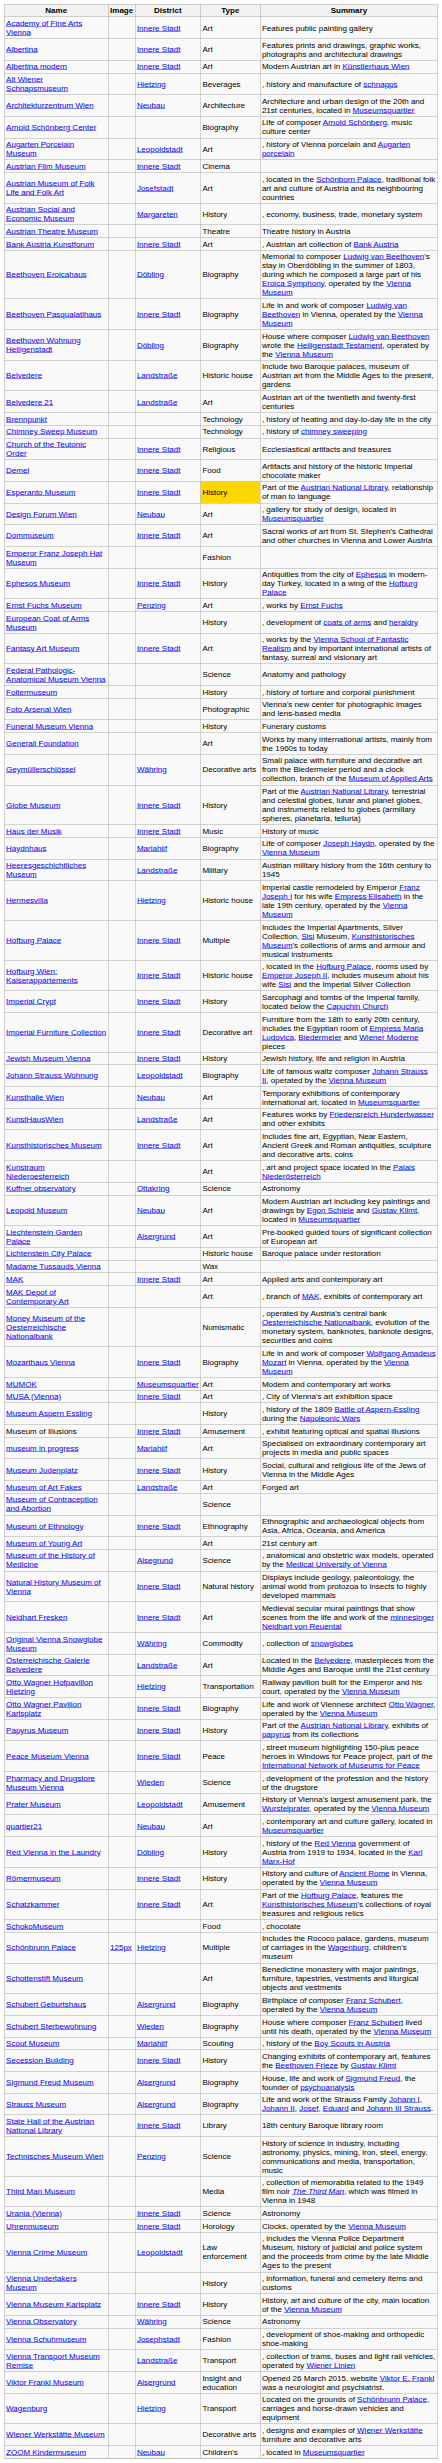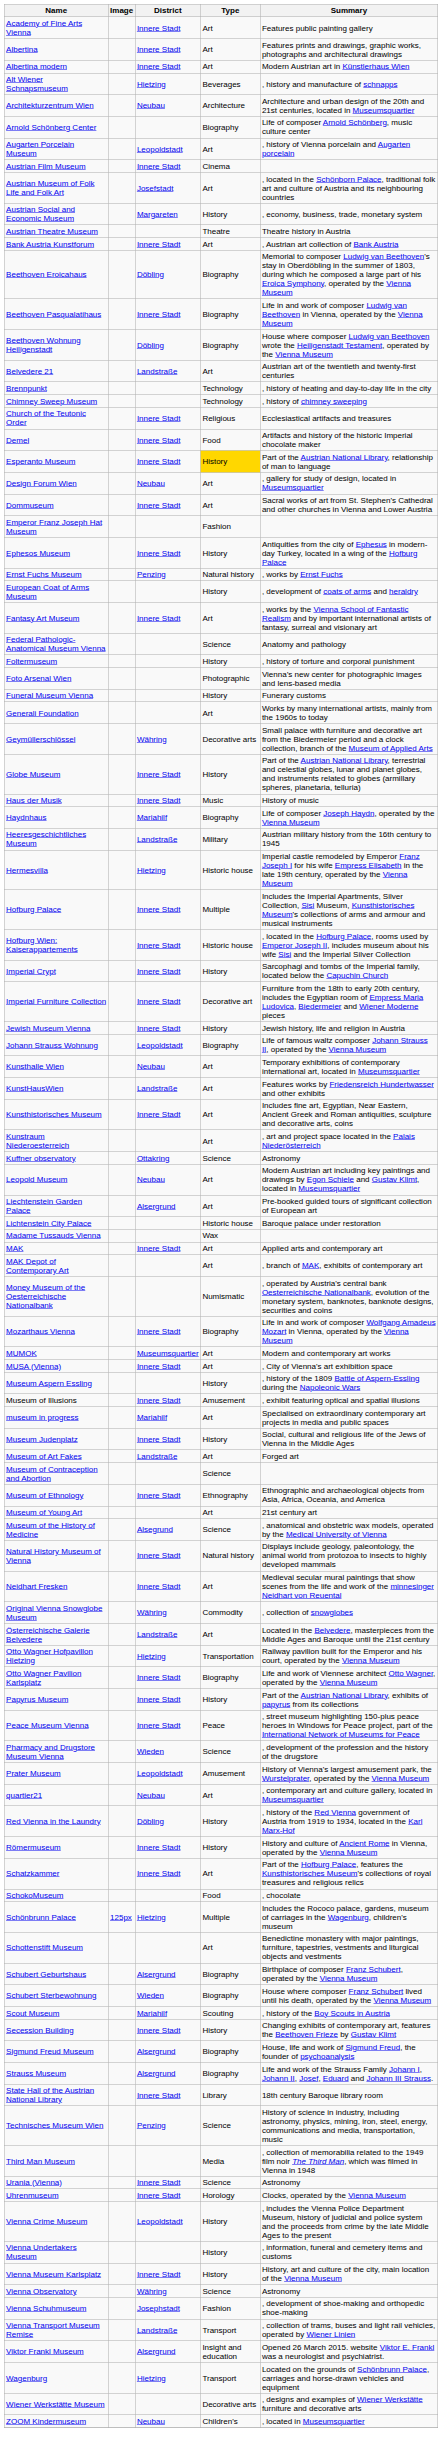- row: Belvedere | Landstraße | Historic house | Include two Baroque palaces, museum of Austrian art from the Middle Ages to the present, gardens
Ernst Fuchs Museum | Type: Art -> Natural history
Vienna Crime Museum | Type: Law enforcement -> History
